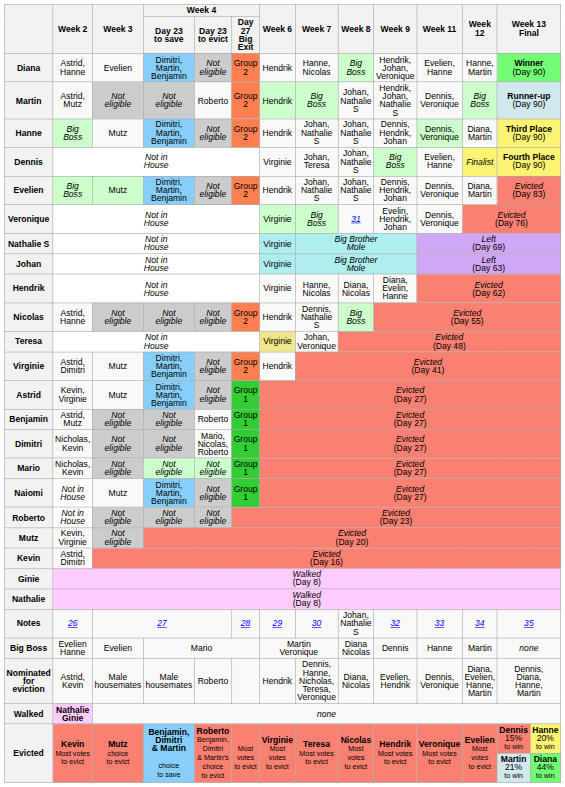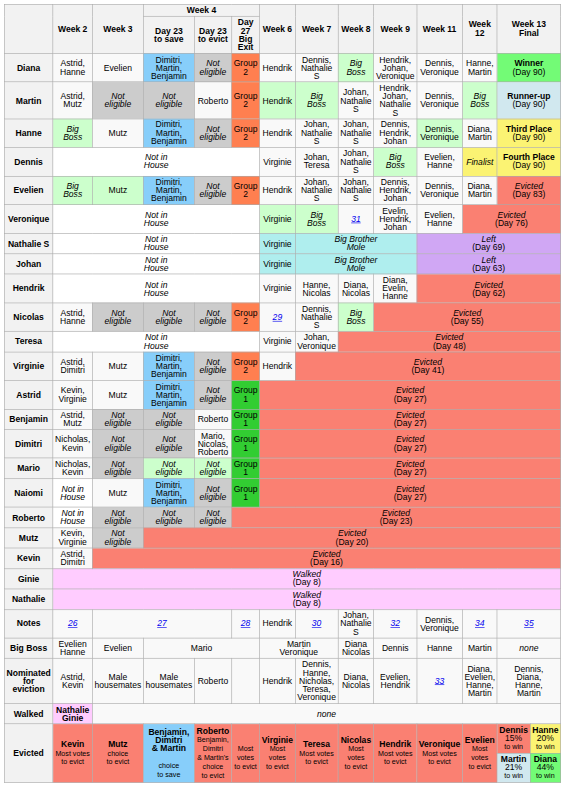Diana | Week 7: Hanne, Nicolas -> Dennis, Nathalie S
Diana | Week 11: Evelien, Hanne -> Dennis, Veronique
Veronique | Week 11: Dennis, Veronique -> Evelien, Hanne
Nicolas | Week 6: Hendrik -> 29
Teresa | Week 6: khaki background -> no background
Notes | Week 6: 29 -> Hendrik
Notes | Week 11: 33 -> Dennis, Veronique
Nominated for eviction | Week 11: Dennis, Veronique -> 33
